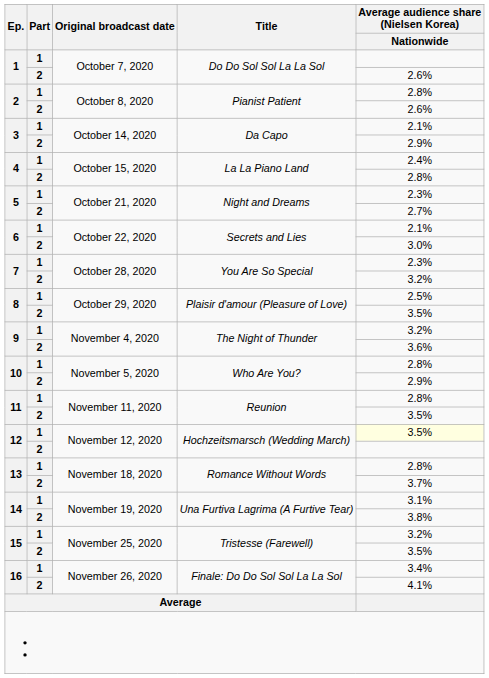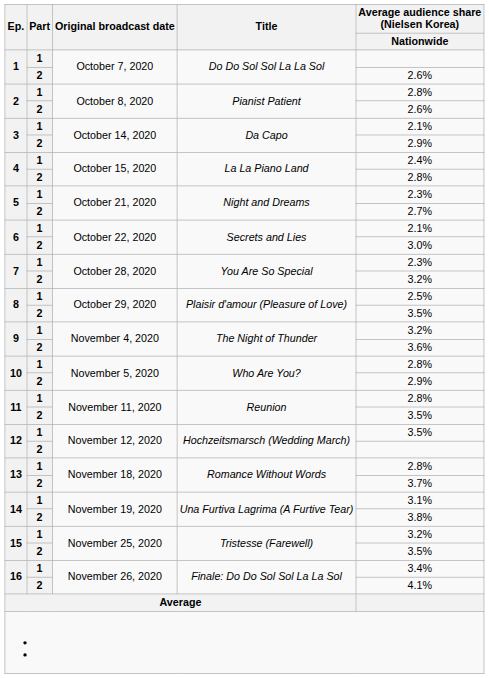12 / 1 | Average audience share (Nielsen Korea) / Nationwide: lightyellow background -> no background
